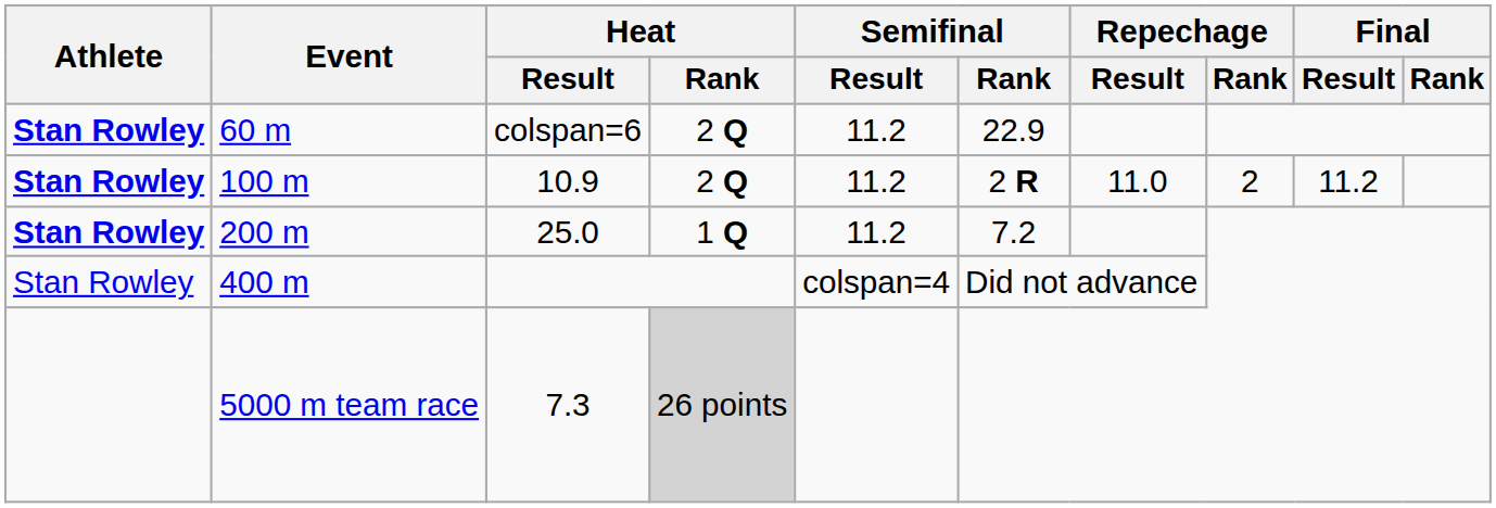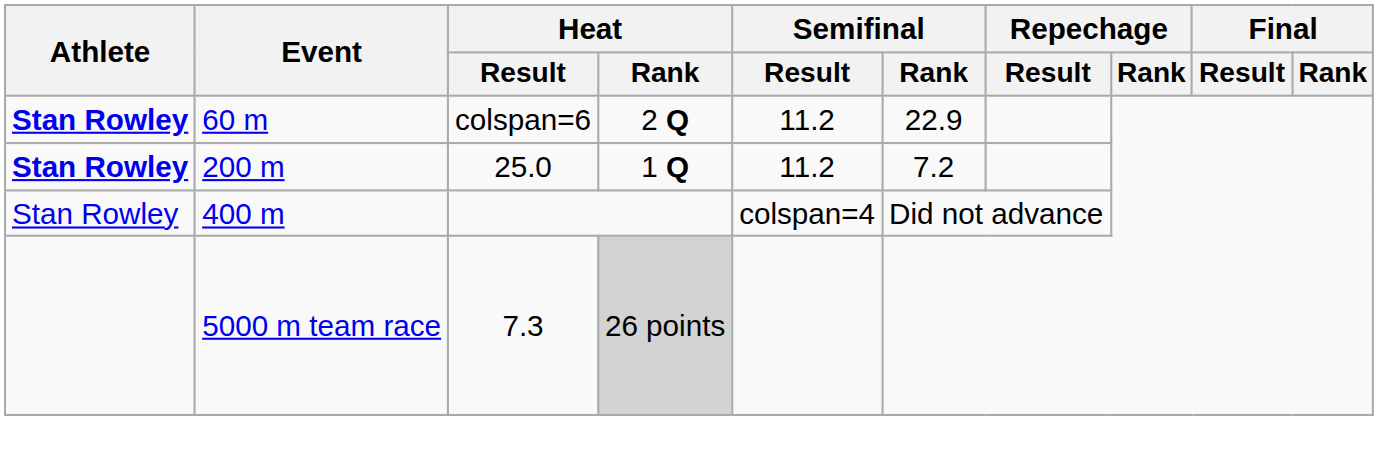- row: Stan Rowley | 100 m | 10.9 | 2 Q | 11.2 | 2 R | 11.0 | 2 | 11.2
